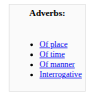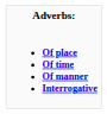row 2 | column 1: normal -> bold
